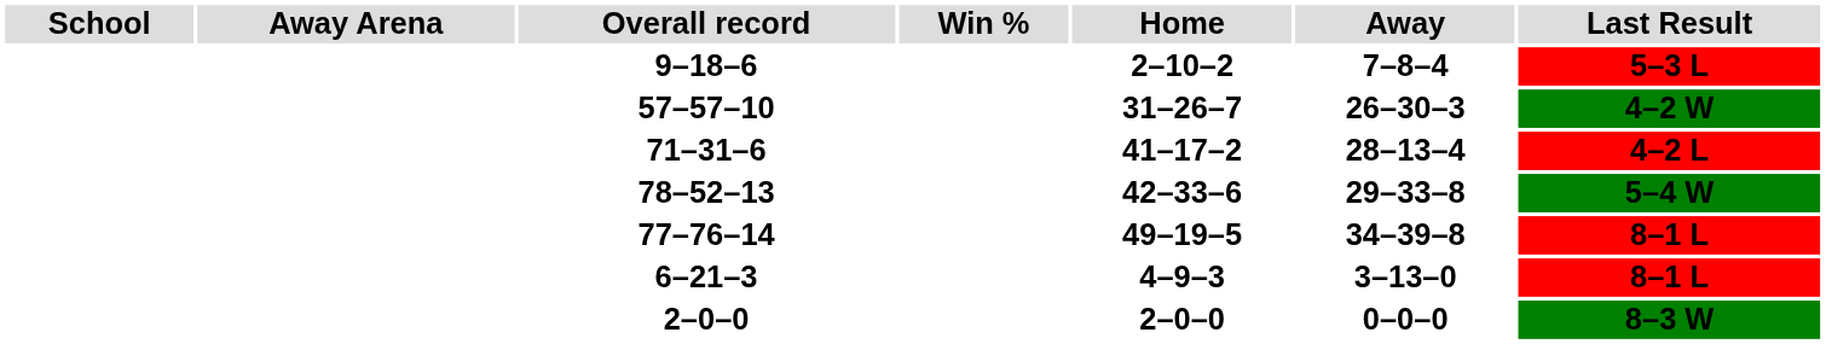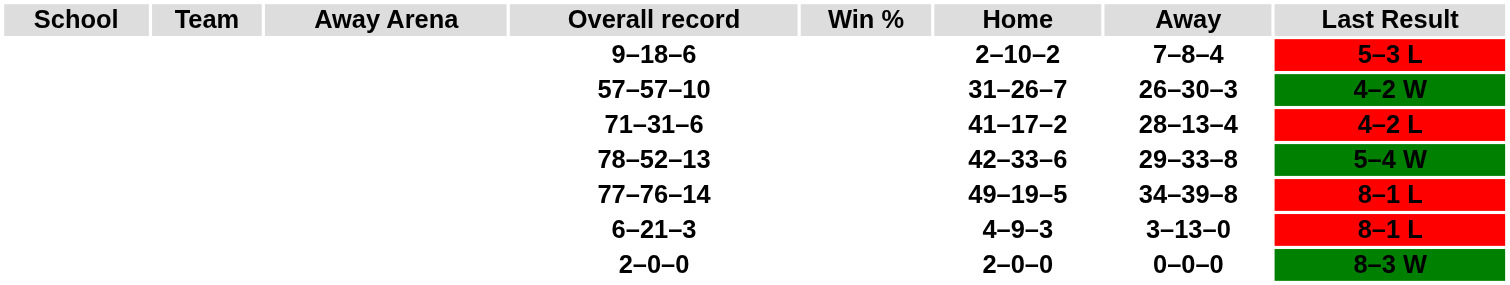+ column: Team
